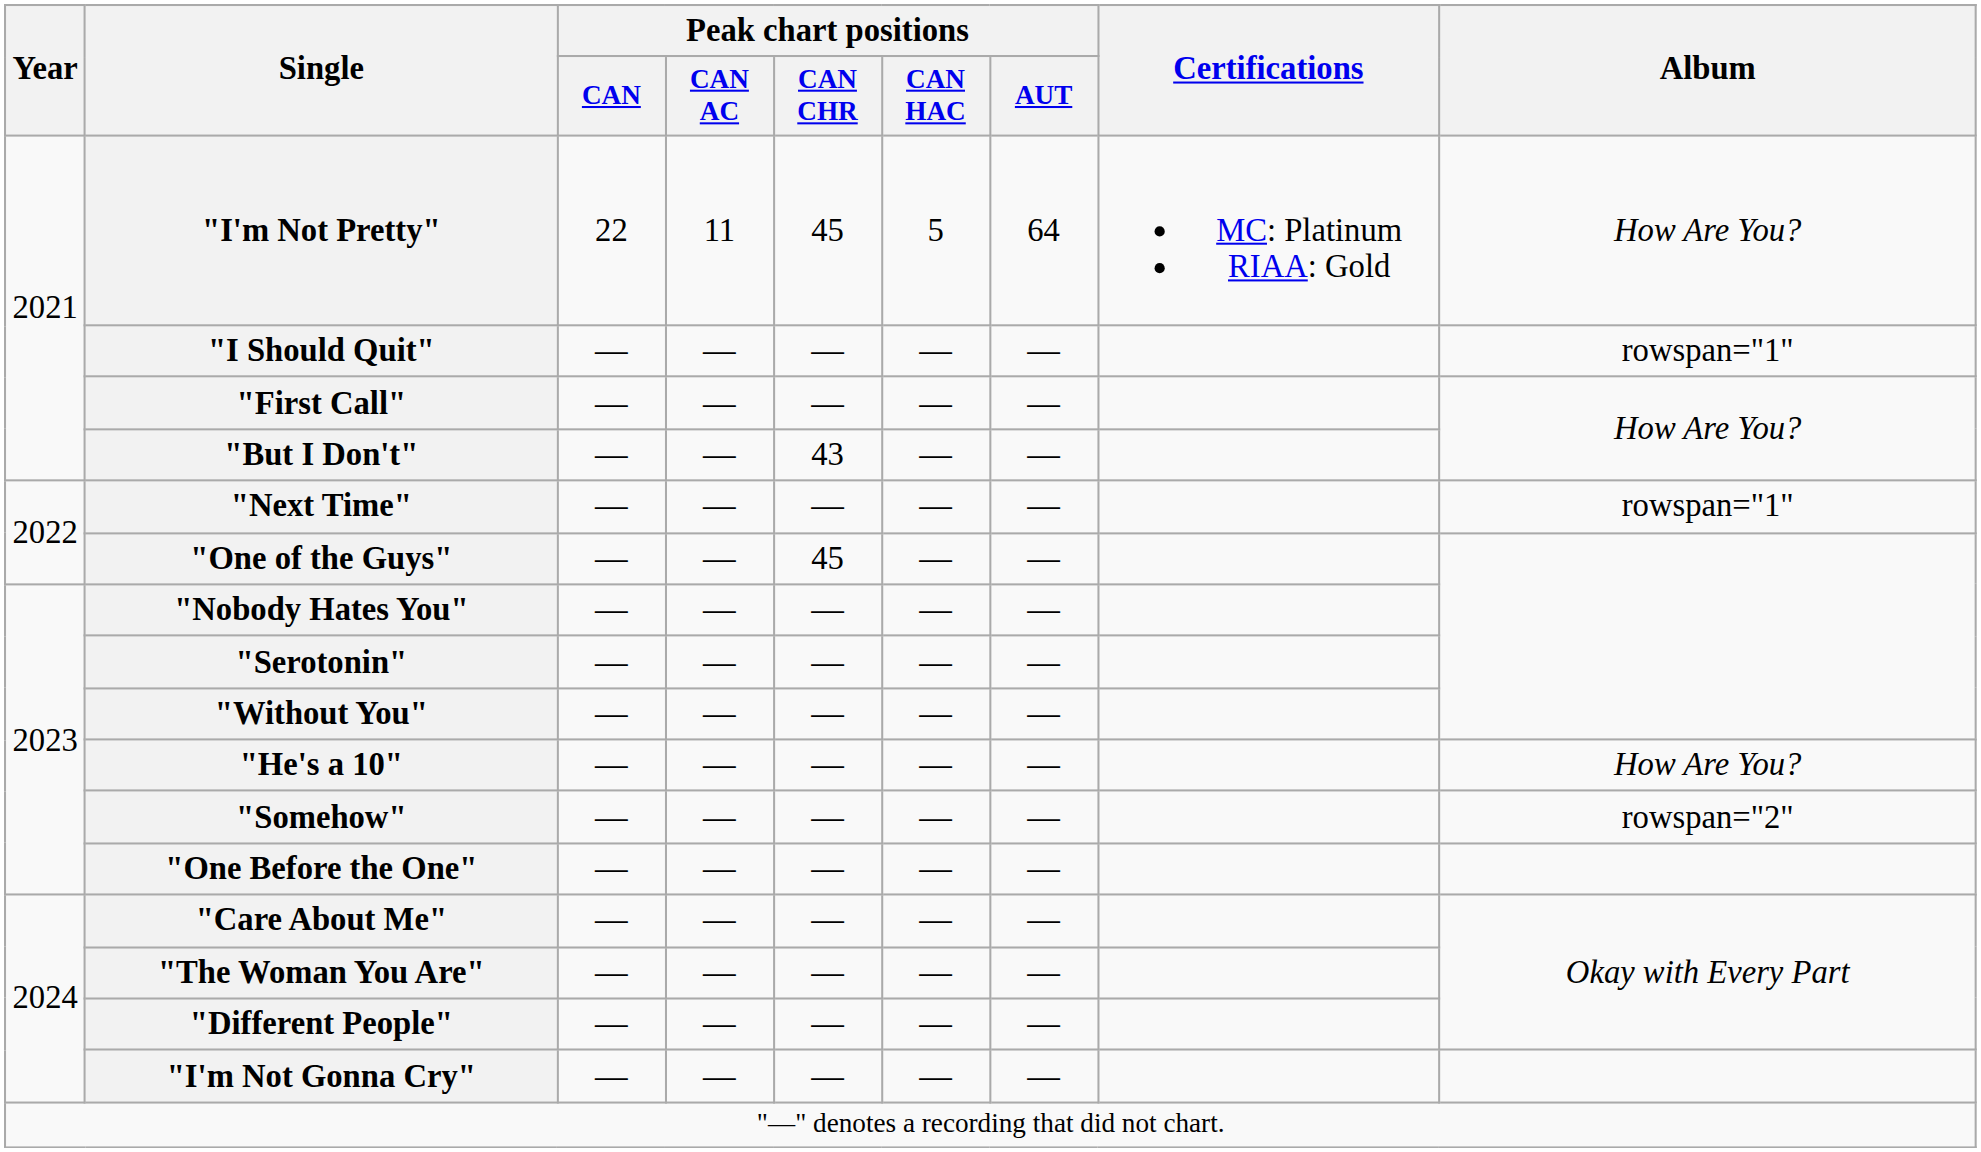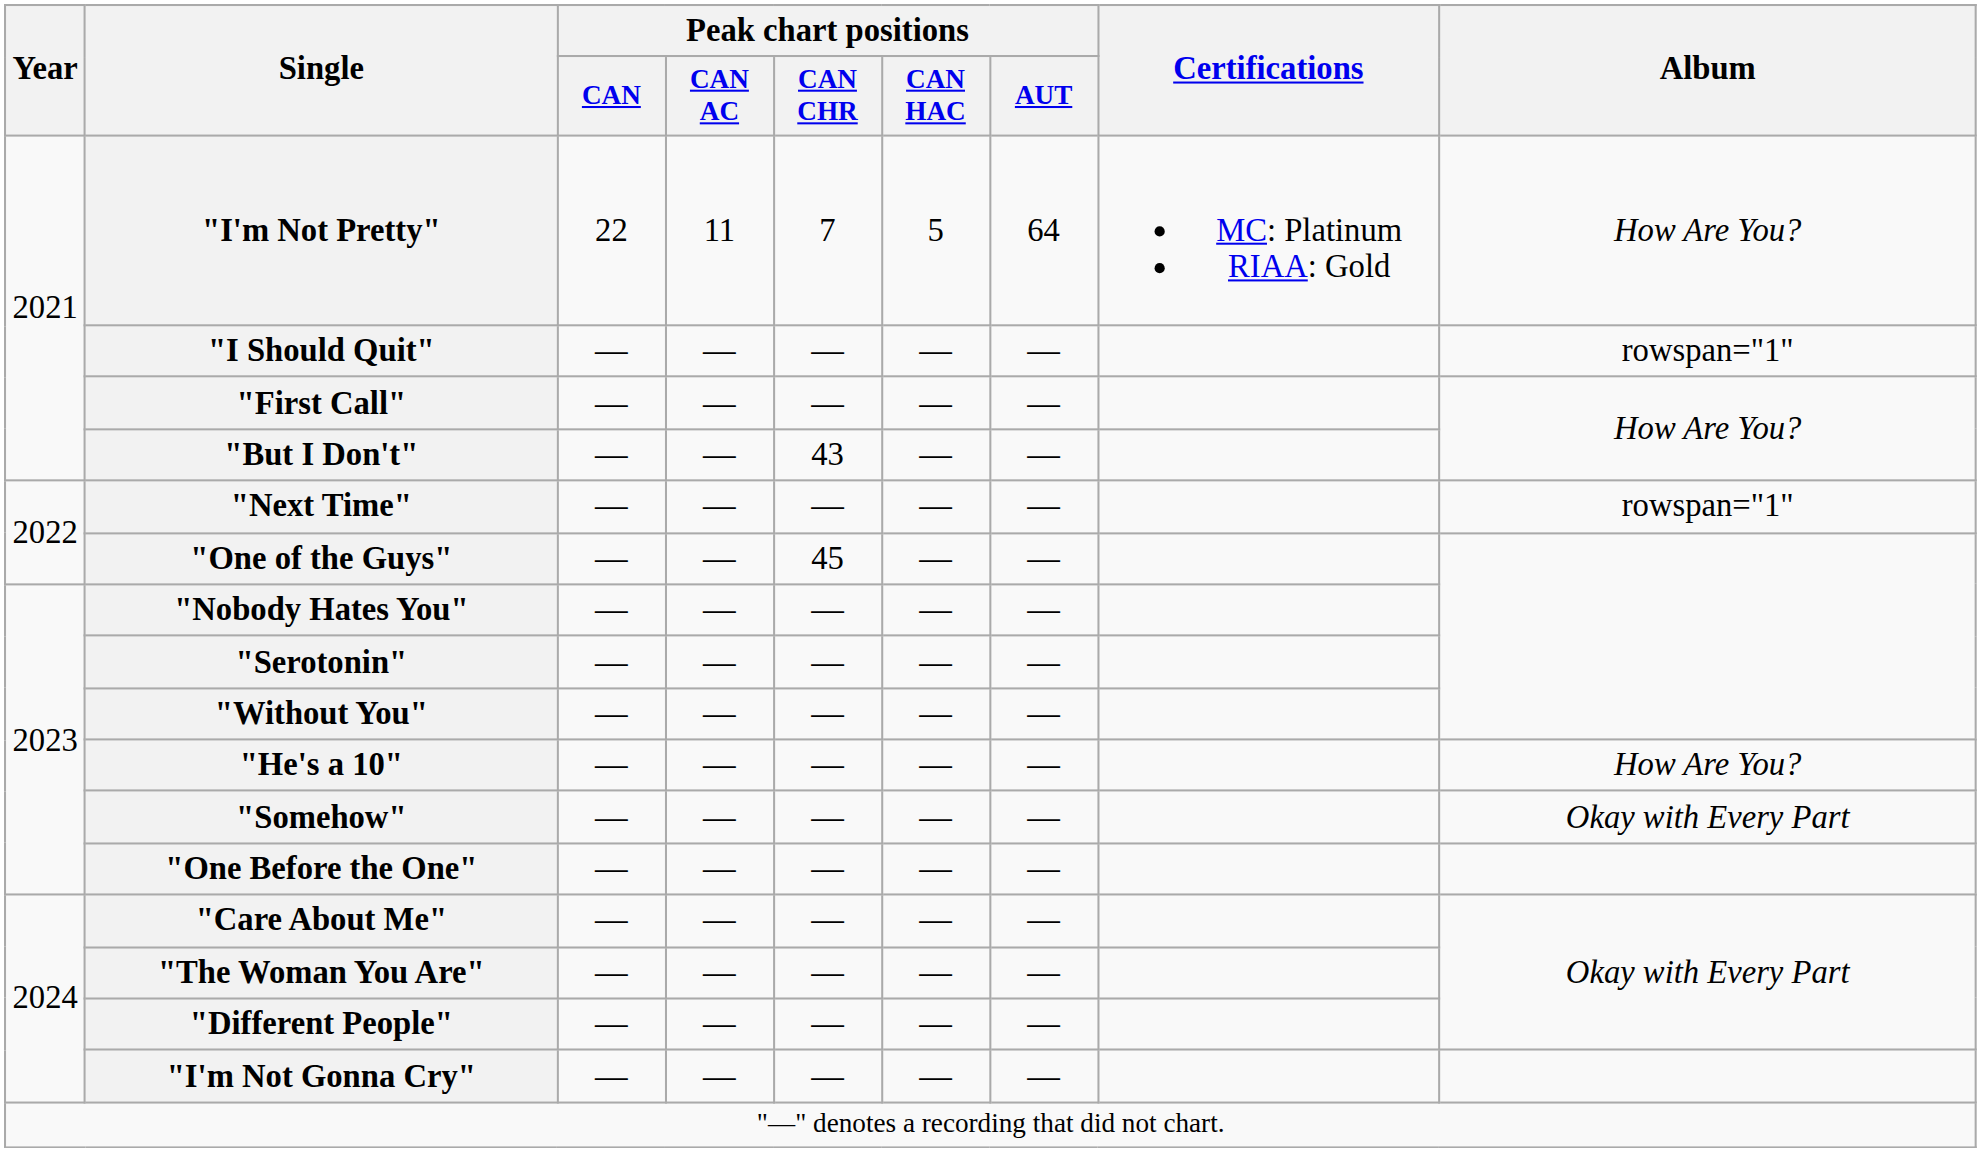"I'm Not Pretty" | Peak chart positions / CAN CHR: 45 -> 7
"Somehow" | Album: rowspan="2" -> Okay with Every Part
